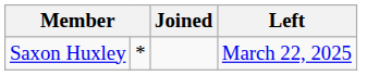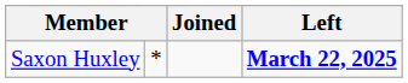Saxon Huxley | Left: normal -> bold
